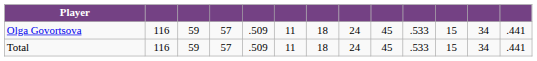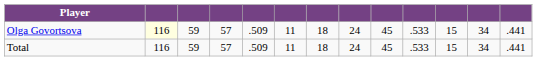Olga Govortsova | column 2: no background -> lightyellow background
